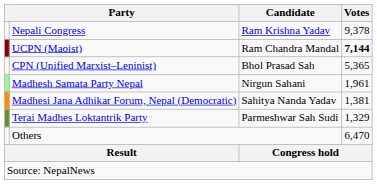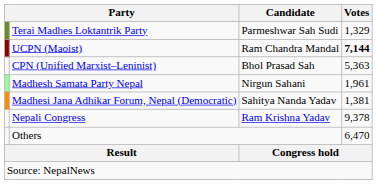rows swapped: Nepali Congress <-> Terai Madhes Loktantrik Party
CPN (Unified Marxist–Leninist) | Votes: 5,365 -> 5,363
